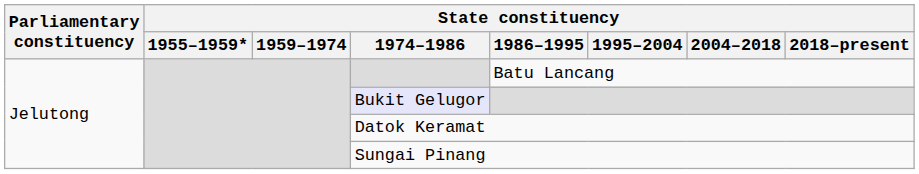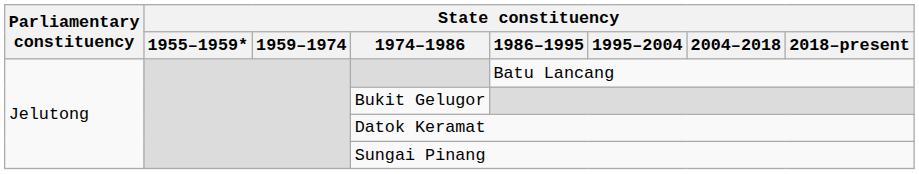Bukit Gelugor | State constituency / 1974–1986: lavender background -> no background
